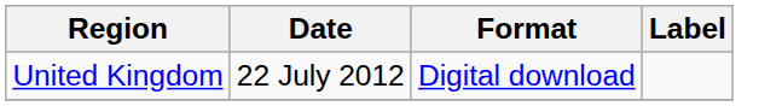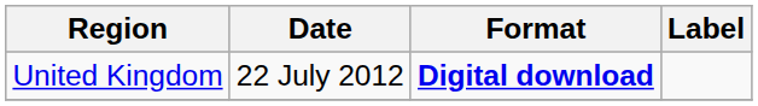United Kingdom | Format: normal -> bold
